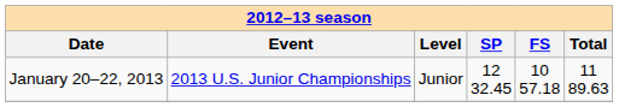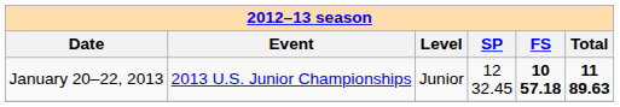January 20–22, 2013 | FS: normal -> bold
January 20–22, 2013 | Total: normal -> bold
